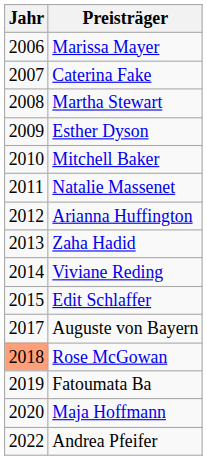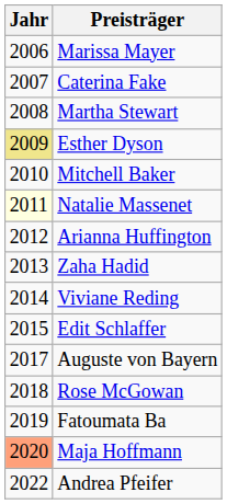Esther Dyson | Jahr: no background -> khaki background
Natalie Massenet | Jahr: no background -> lightyellow background
Rose McGowan | Jahr: lightsalmon background -> no background
Maja Hoffmann | Jahr: no background -> lightsalmon background
